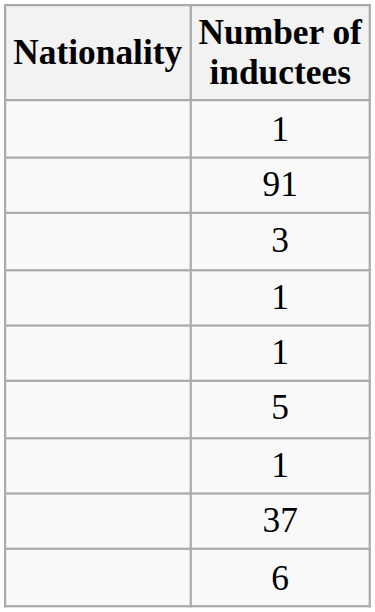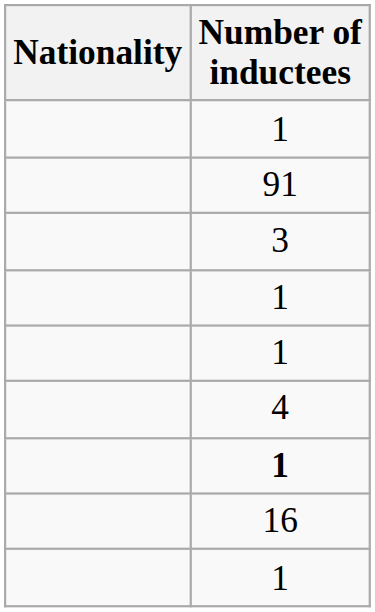row 7 | Number of inductees: 5 -> 4
row 8 | Number of inductees: normal -> bold
row 9 | Number of inductees: 37 -> 16
row 10 | Number of inductees: 6 -> 1
